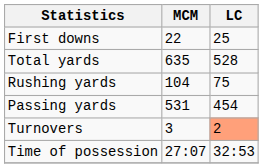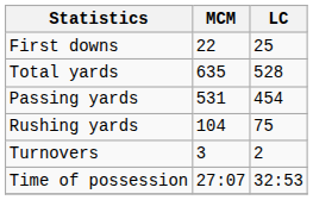rows swapped: Rushing yards <-> Passing yards
Turnovers | LC: lightsalmon background -> no background
